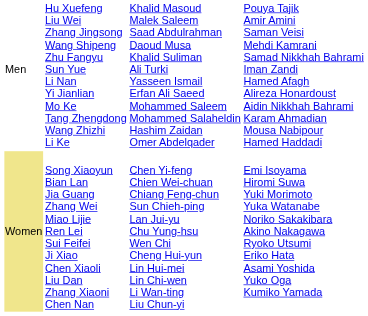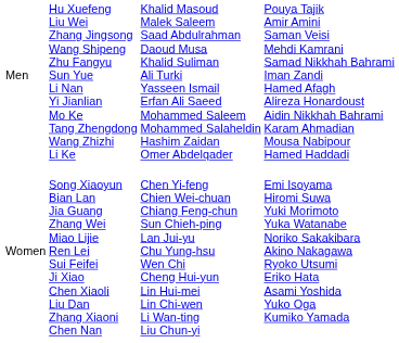Women | column 1: khaki background -> no background
